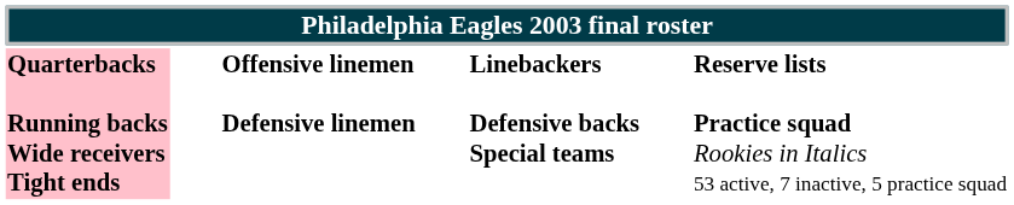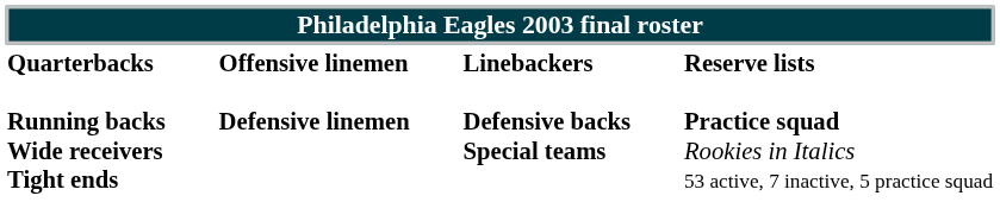Quarterbacks Running backs Wide receivers Tight ends | column 1: pink background -> no background
